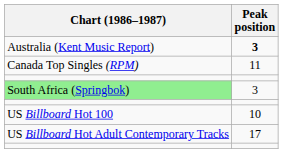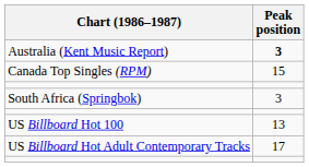row 3 | Peak position: 11 -> 15
row 5 | Chart (1986–1987): lightgreen background -> no background
row 7 | Peak position: 10 -> 13
